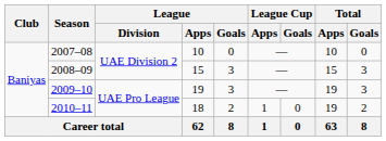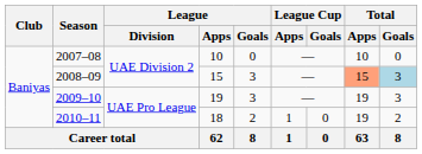2008–09 | Total / Apps: no background -> lightsalmon background
2008–09 | Total / Goals: no background -> lightblue background
